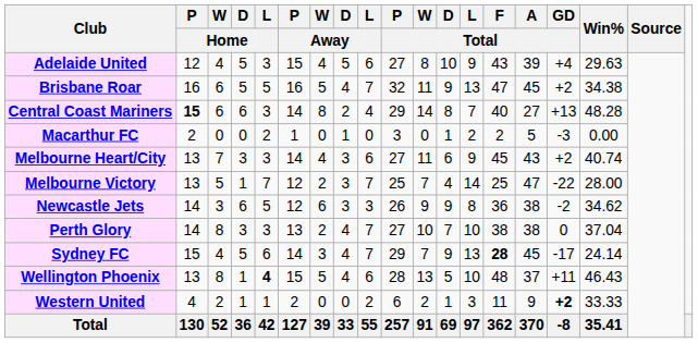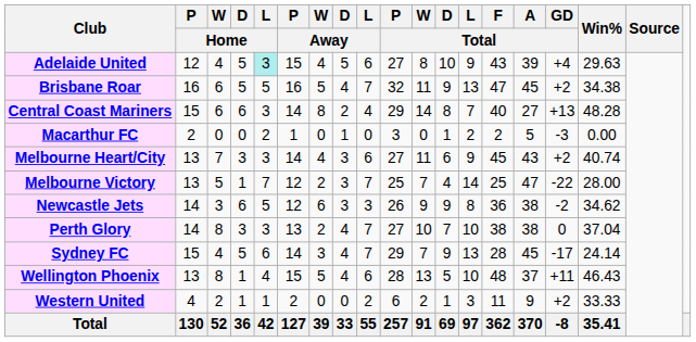Adelaide United | L / Home: no background -> paleturquoise background
Central Coast Mariners | P / Home: bold -> normal
Sydney FC | F / Total: bold -> normal
Wellington Phoenix | L / Home: bold -> normal
Western United | GD / Total: bold -> normal
